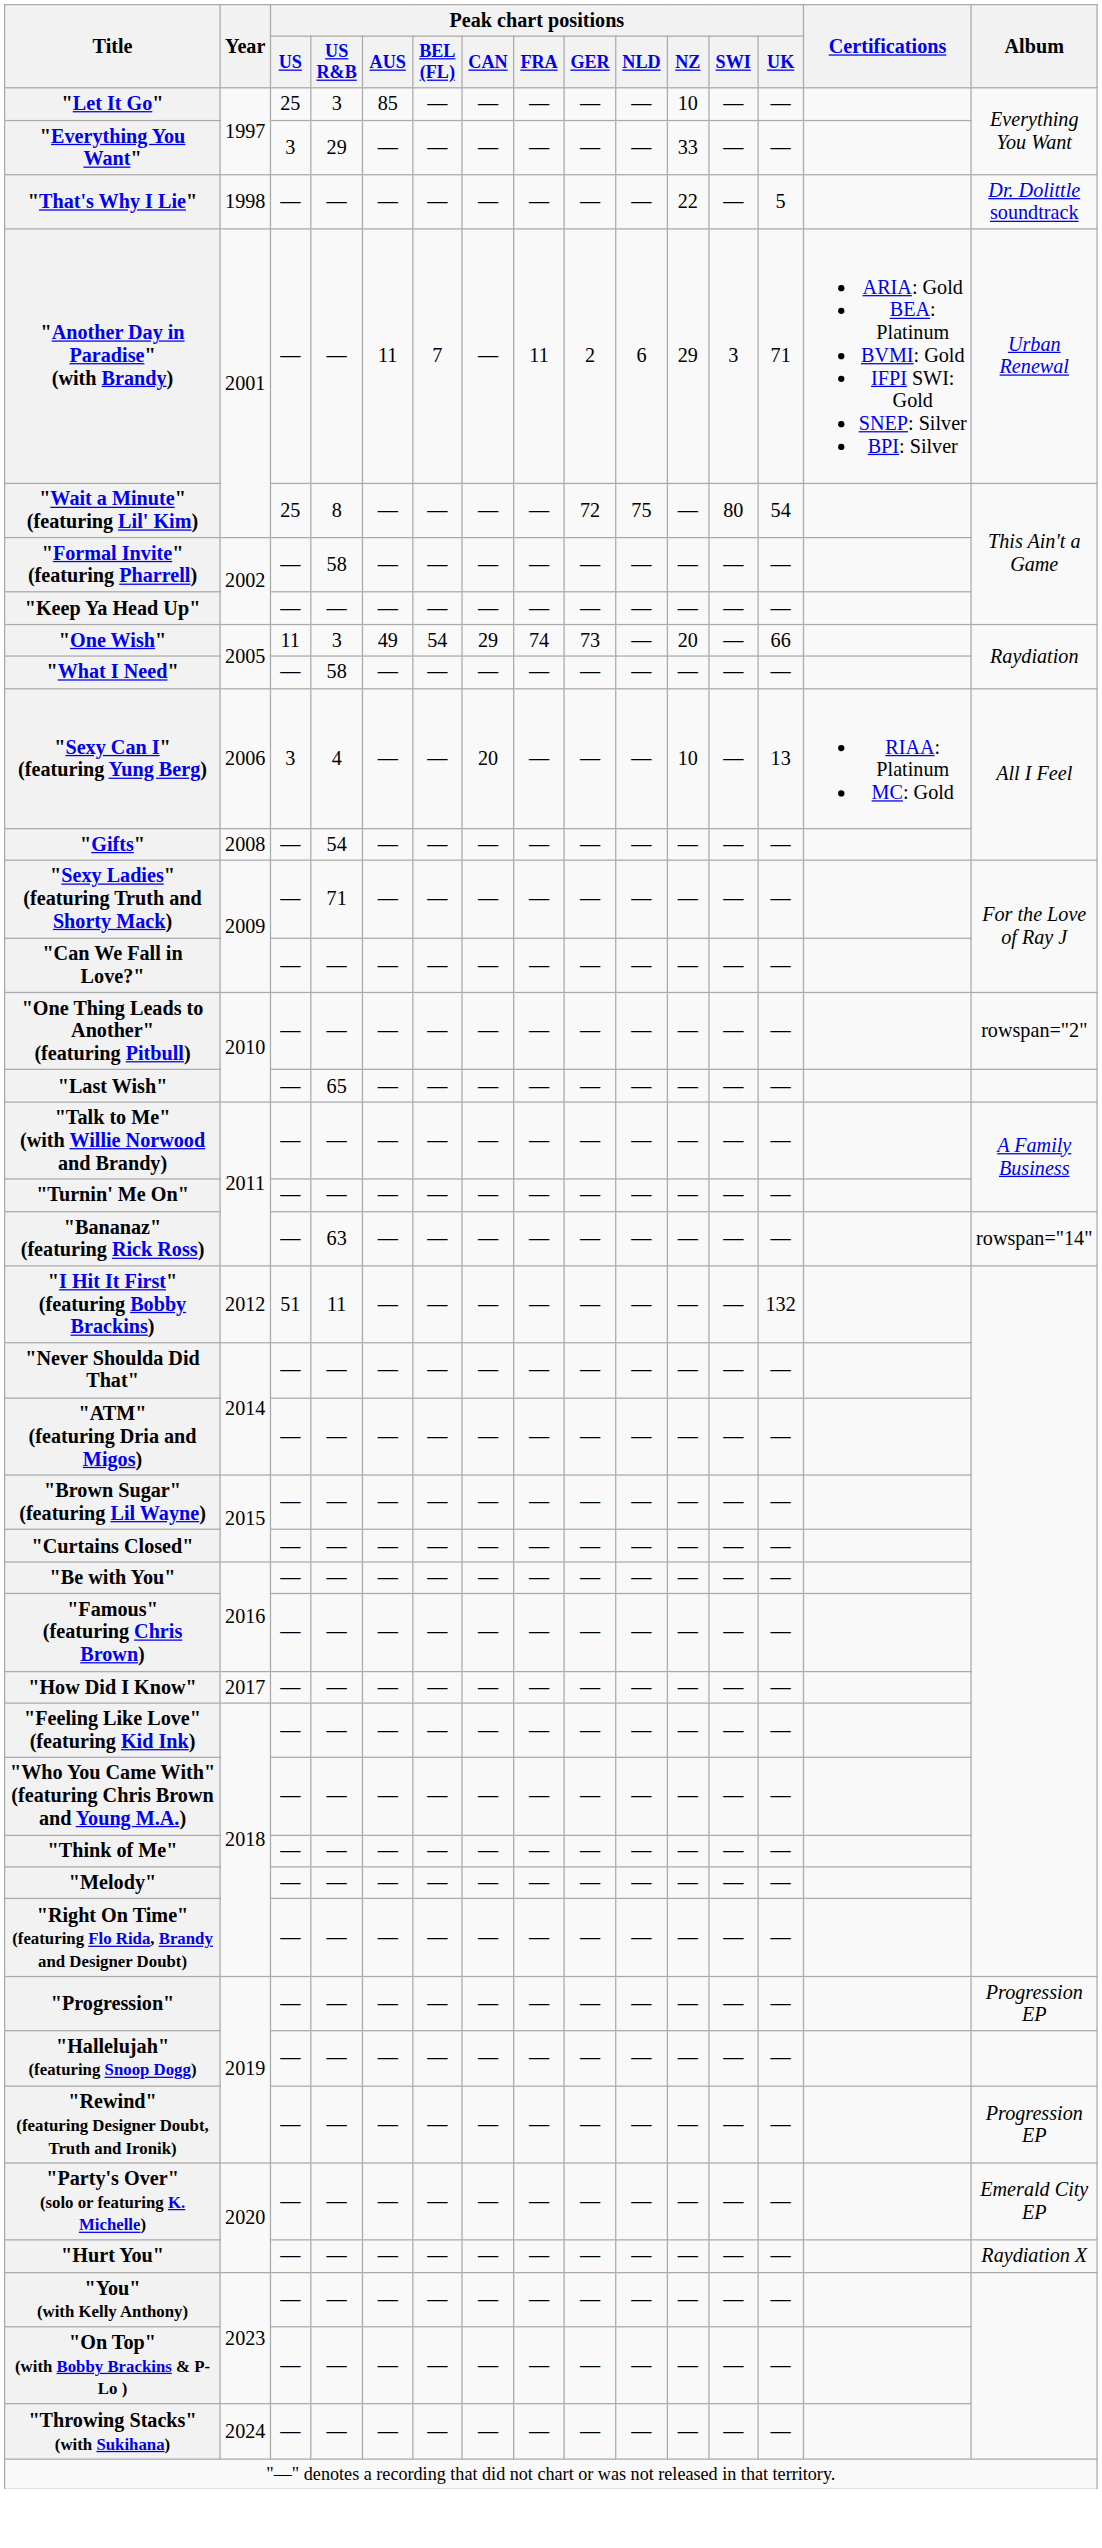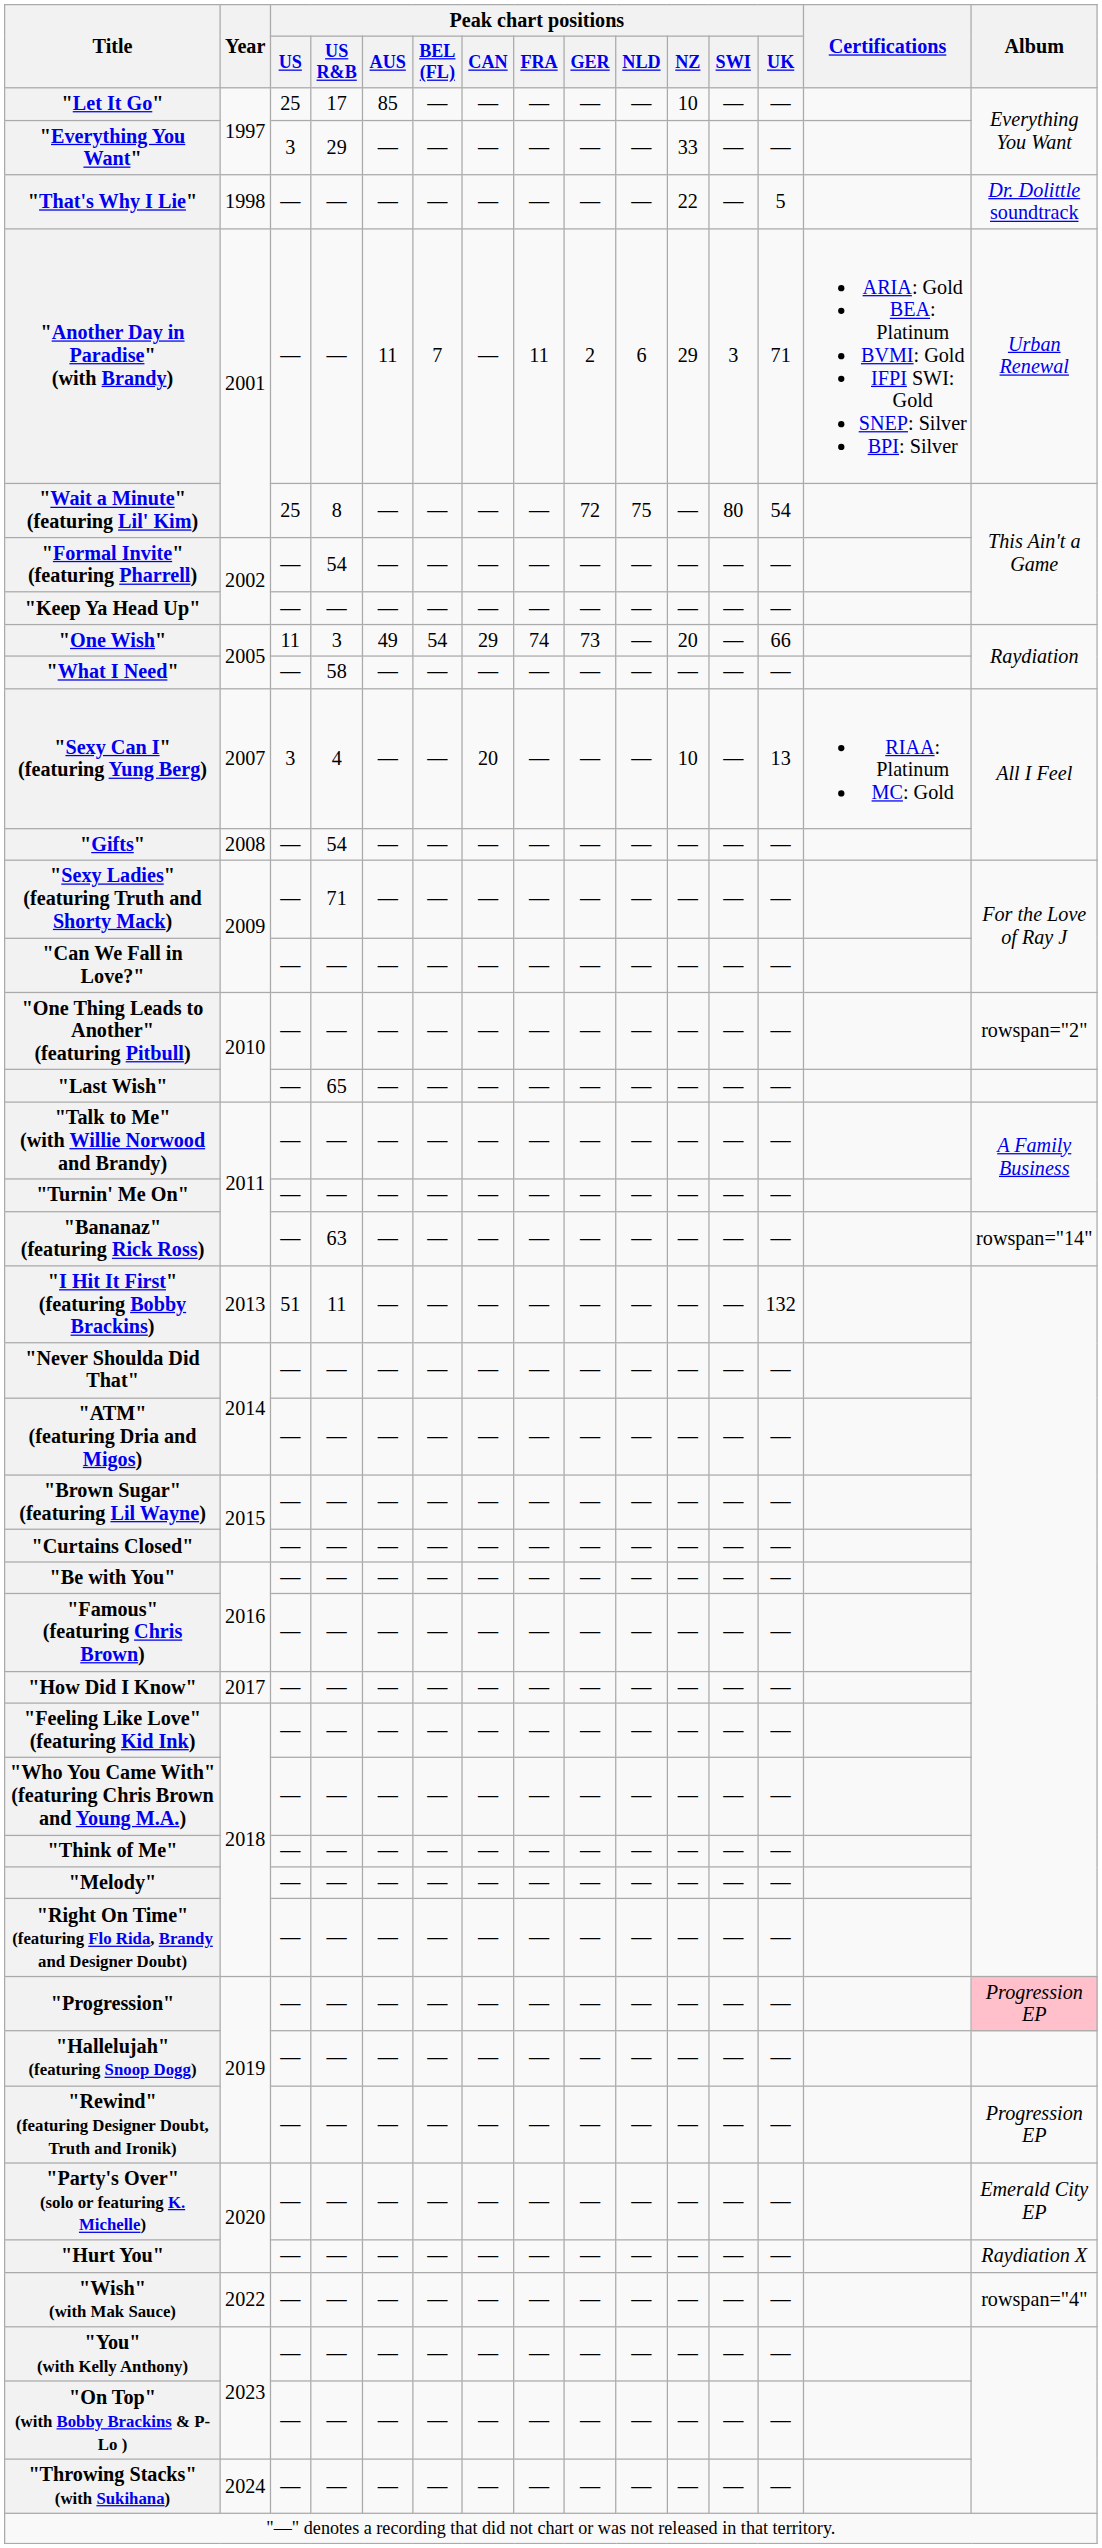"Let It Go" | Peak chart positions / US R&B: 3 -> 17
"Formal Invite" (featuring Pharrell) | Peak chart positions / US R&B: 58 -> 54
"Sexy Can I" (featuring Yung Berg) | Year: 2006 -> 2007
"I Hit It First" (featuring Bobby Brackins) | Year: 2012 -> 2013
"Progression" | Album: no background -> pink background
+ row: "Wish" (with Mak Sauce) | 2022 | — | — | — | — | — | — | — | — | — | — | — | rowspan="4"
